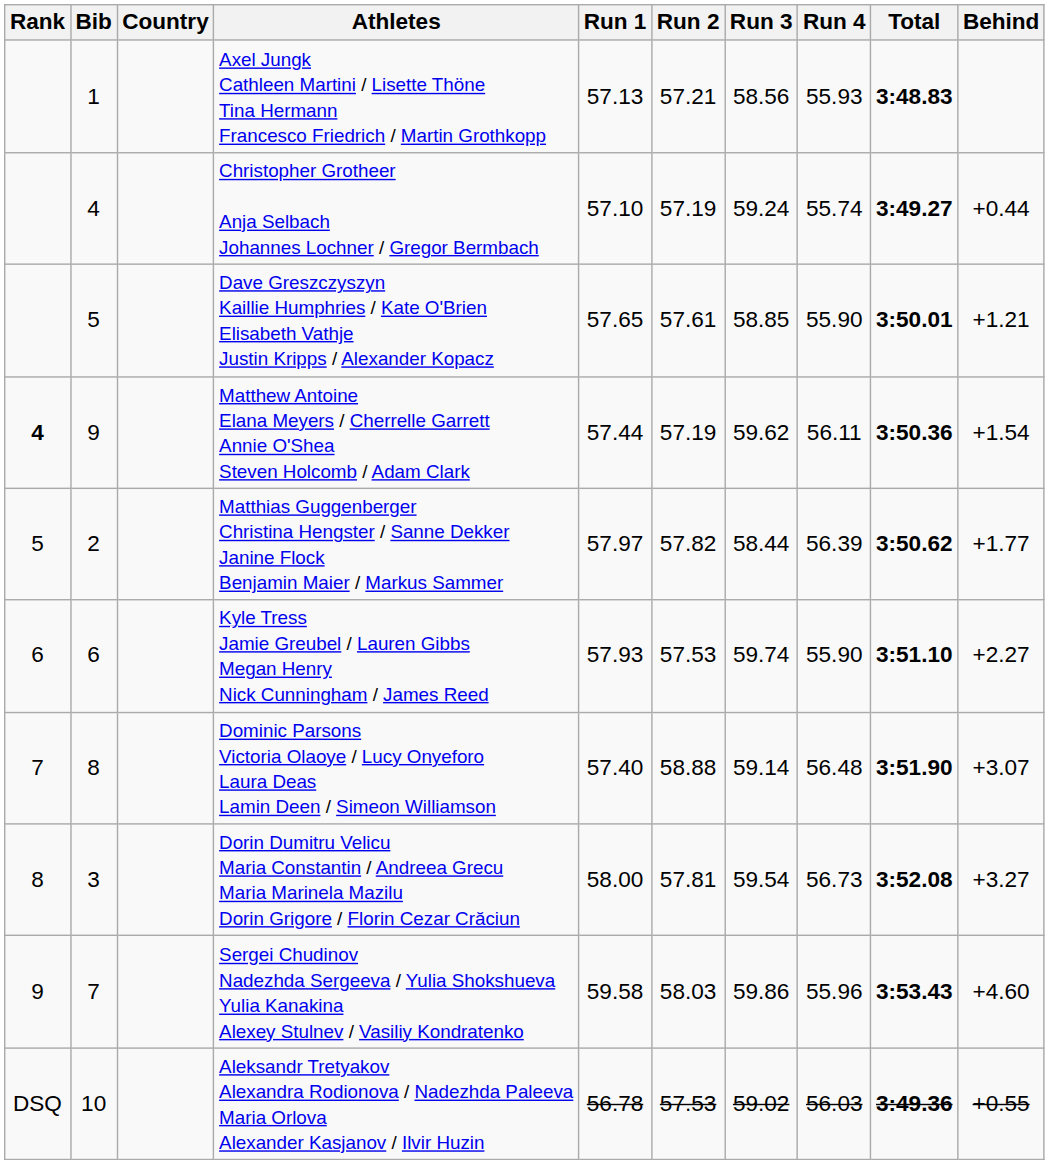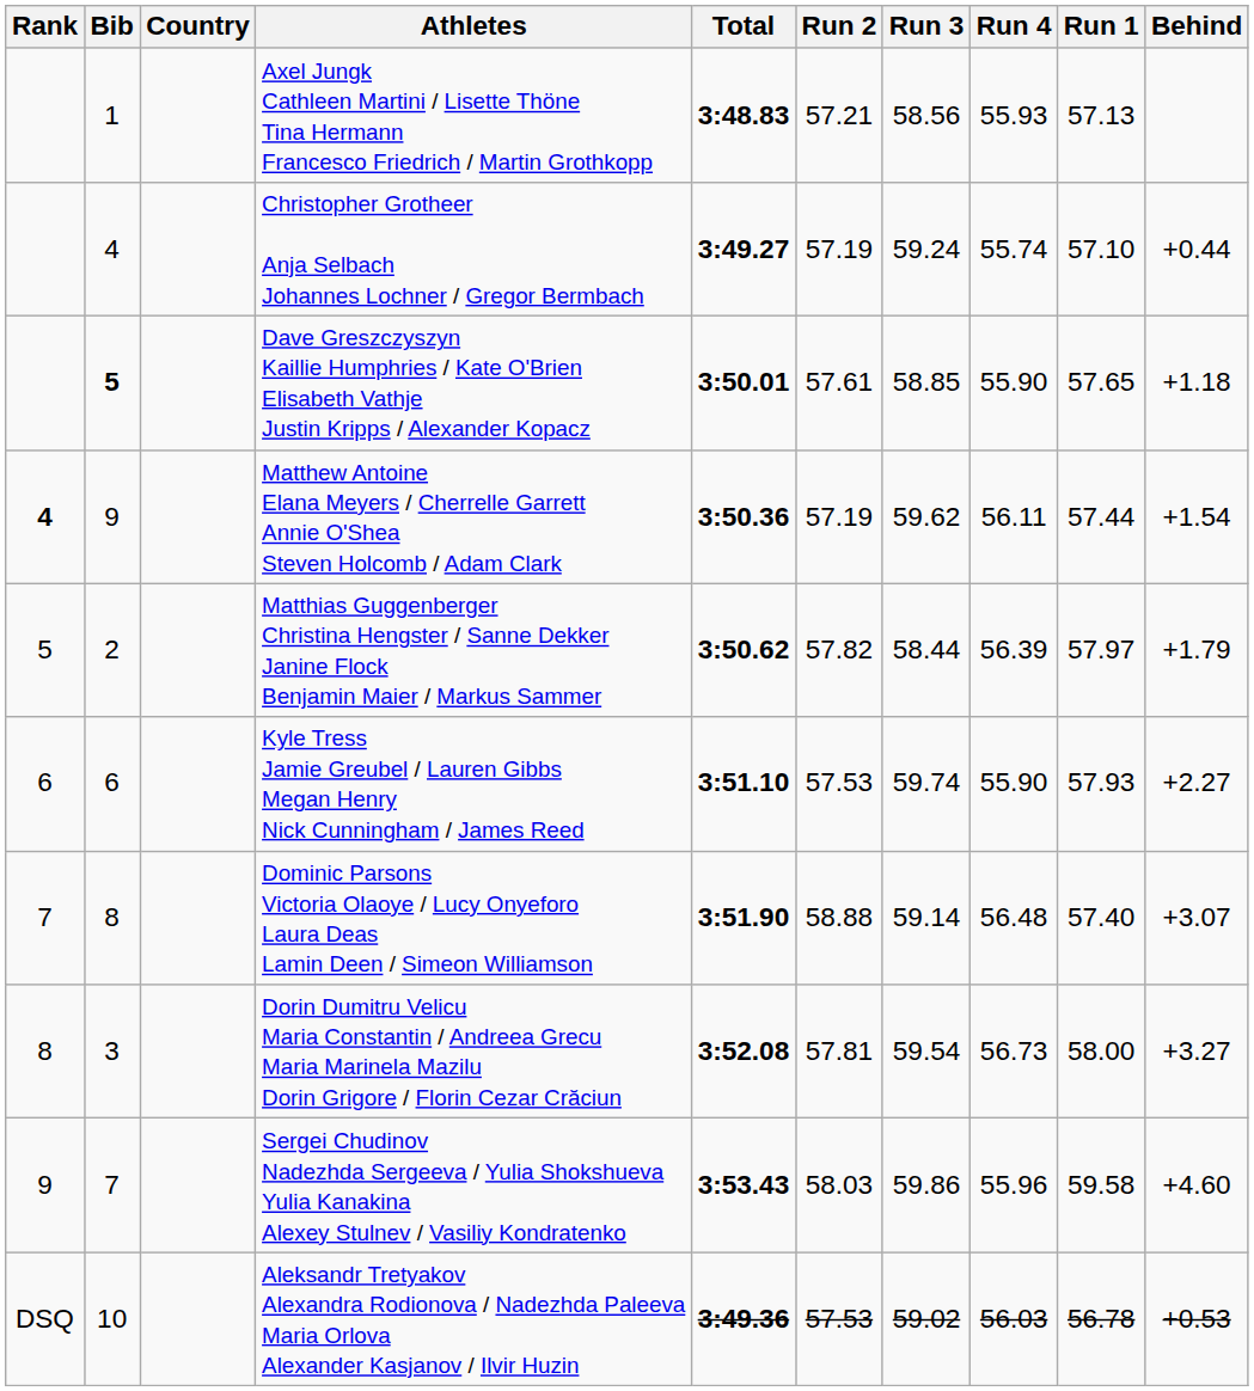columns swapped: Run 1 <-> Total
row 4 | Bib: normal -> bold
row 4 | Behind: +1.21 -> +1.18
row 6 | Behind: +1.77 -> +1.79
row 11 | Behind: +0.55 -> +0.53
